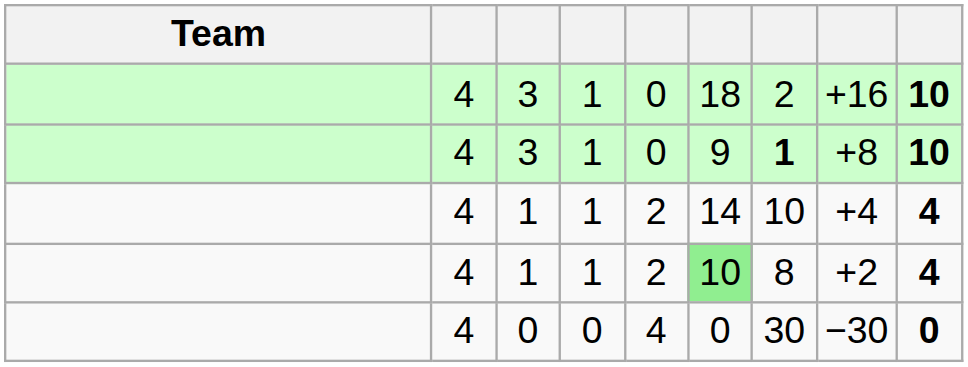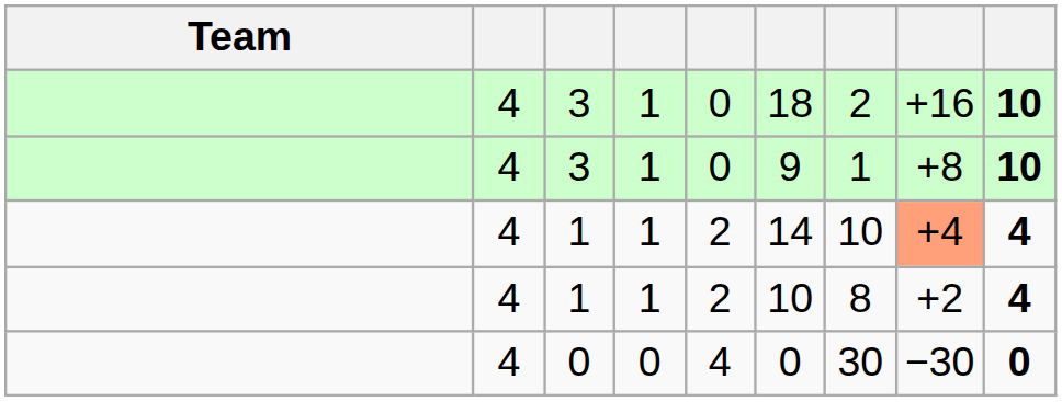row 3 | column 7: bold -> normal
row 4 | column 8: no background -> lightsalmon background
row 5 | column 6: lightgreen background -> no background
